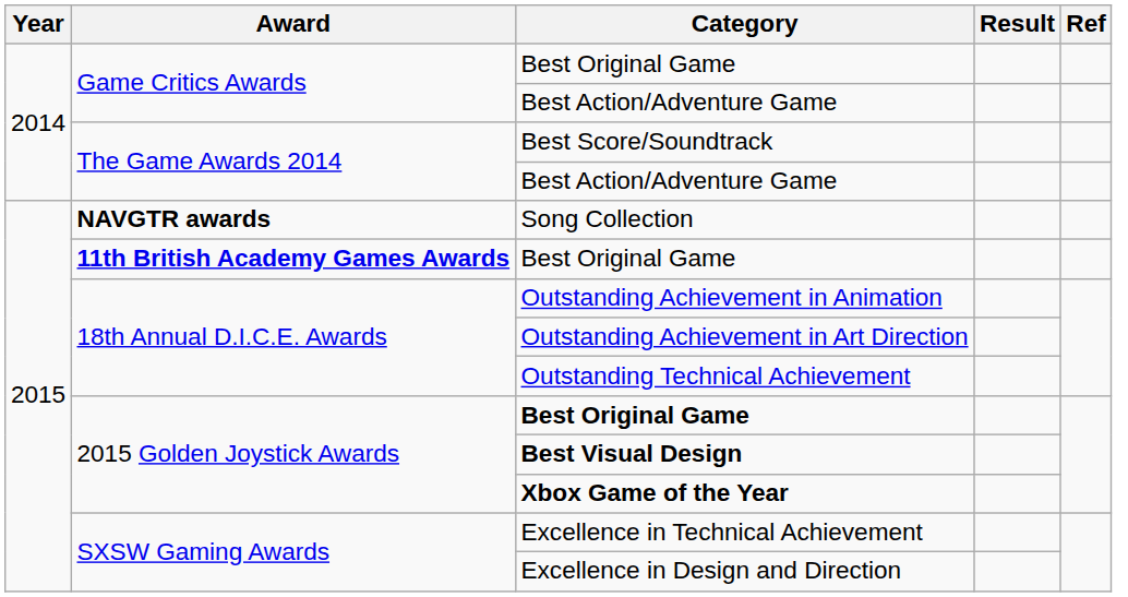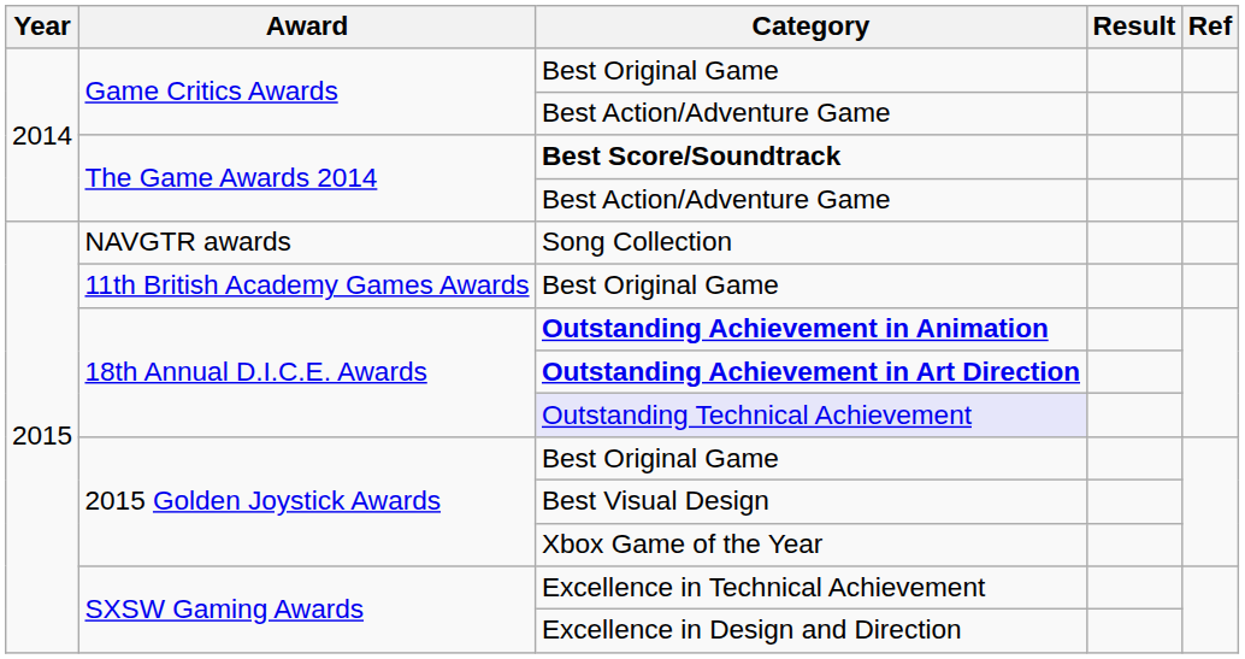Best Score/Soundtrack | Category: normal -> bold
Song Collection | Award: bold -> normal
11th British Academy Games Awards / Best Original Game | Award: bold -> normal
Outstanding Achievement in Animation | Category: normal -> bold
Outstanding Achievement in Art Direction | Category: normal -> bold
Outstanding Technical Achievement | Category: no background -> lavender background
2015 Golden Joystick Awards / Best Original Game | Category: bold -> normal
Best Visual Design | Category: bold -> normal
Xbox Game of the Year | Category: bold -> normal
